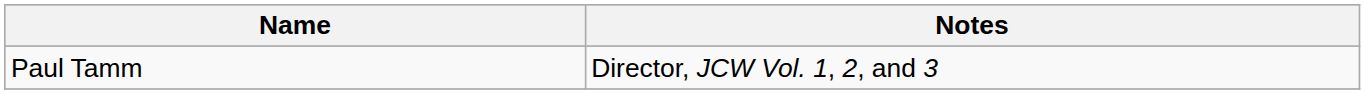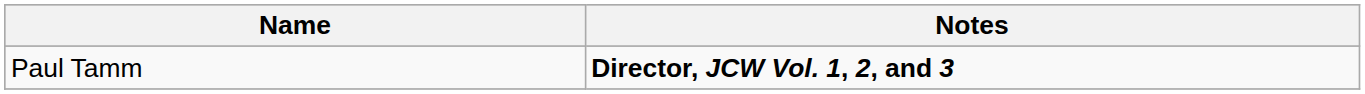Paul Tamm | Notes: normal -> bold
